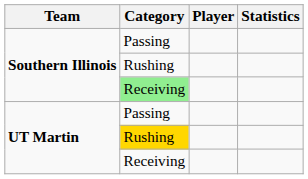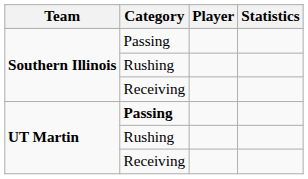Southern Illinois / Receiving | Category: lightgreen background -> no background
UT Martin / Passing | Category: normal -> bold
UT Martin / Rushing | Category: gold background -> no background
